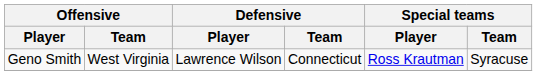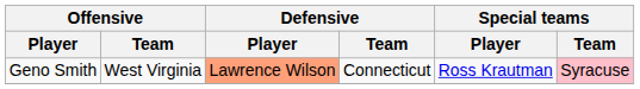Geno Smith | Defensive / Player: no background -> lightsalmon background
Geno Smith | Special teams / Team: no background -> pink background
